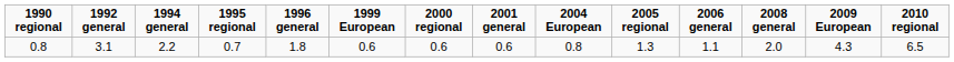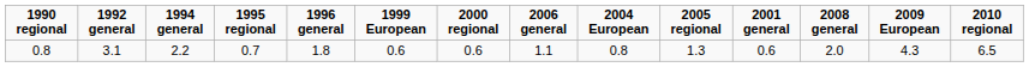columns swapped: 2001 general <-> 2006 general
